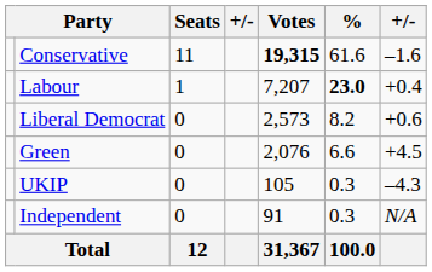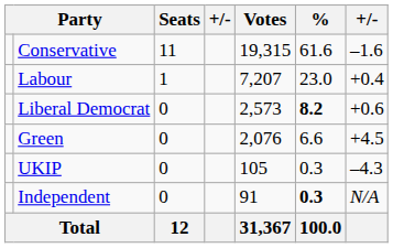Conservative | Votes: bold -> normal
Labour | %: bold -> normal
Liberal Democrat | %: normal -> bold
Independent | %: normal -> bold
